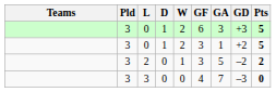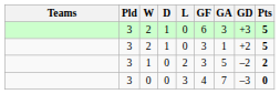columns swapped: W <-> L
